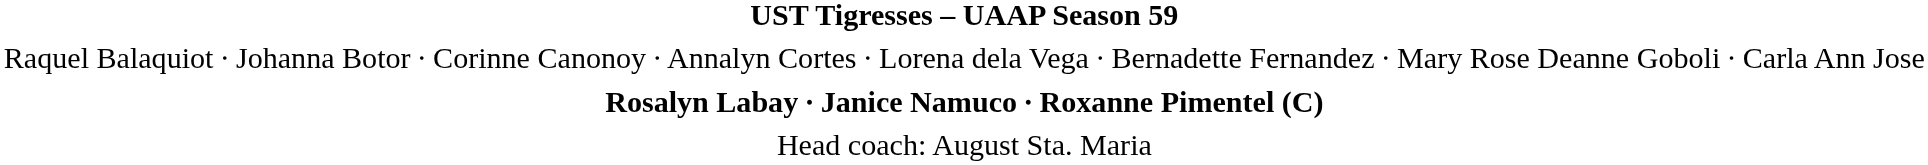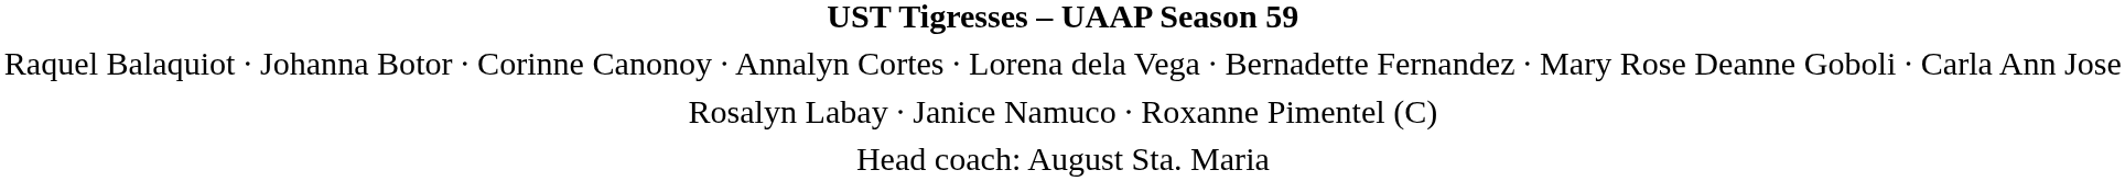row 3 | column 1: bold -> normal
